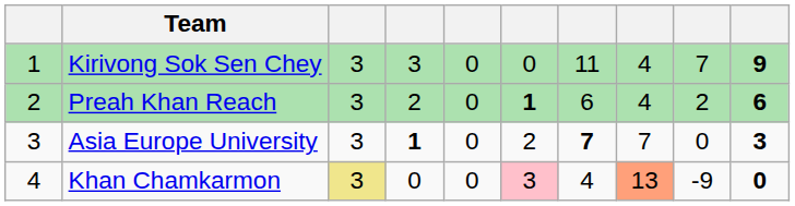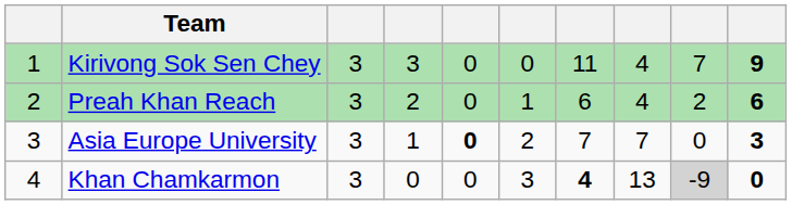Preah Khan Reach | column 6: bold -> normal
Asia Europe University | column 4: bold -> normal
Asia Europe University | column 5: normal -> bold
Asia Europe University | column 7: bold -> normal
Khan Chamkarmon | column 3: khaki background -> no background
Khan Chamkarmon | column 6: pink background -> no background
Khan Chamkarmon | column 7: normal -> bold
Khan Chamkarmon | column 8: lightsalmon background -> no background
Khan Chamkarmon | column 9: no background -> lightgrey background
